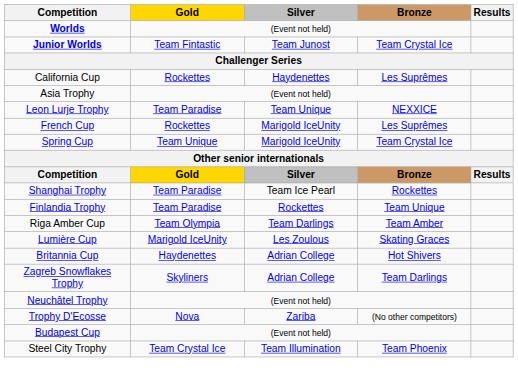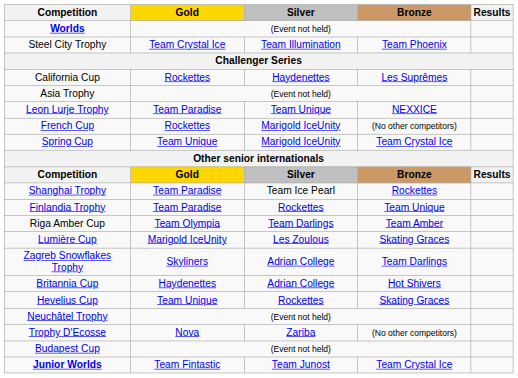rows swapped: Junior Worlds <-> Steel City Trophy
French Cup | Bronze: Les Suprêmes -> (No other competitors)
rows swapped: Britannia Cup <-> Zagreb Snowflakes Trophy
+ row: Hevelius Cup | Team Unique | Rockettes | Skating Graces
